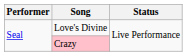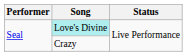Love's Divine | Song: no background -> paleturquoise background
Crazy | Song: pink background -> no background
